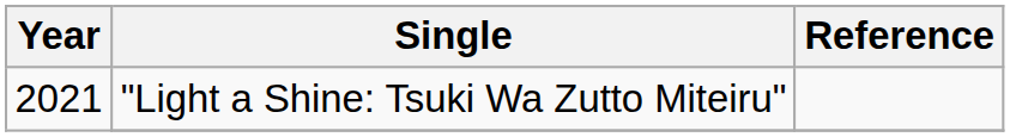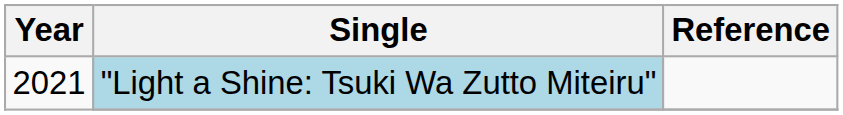"Light a Shine: Tsuki Wa Zutto Miteiru" | Single: no background -> lightblue background
